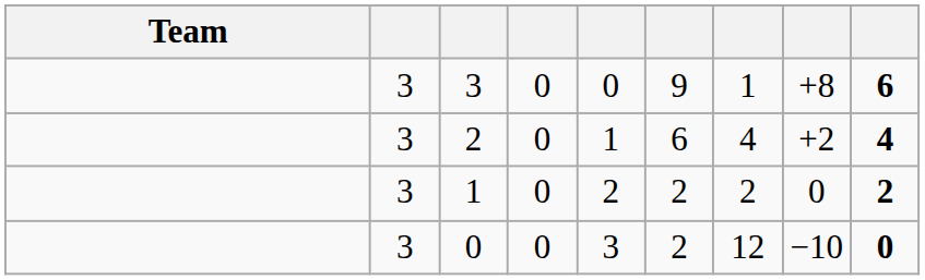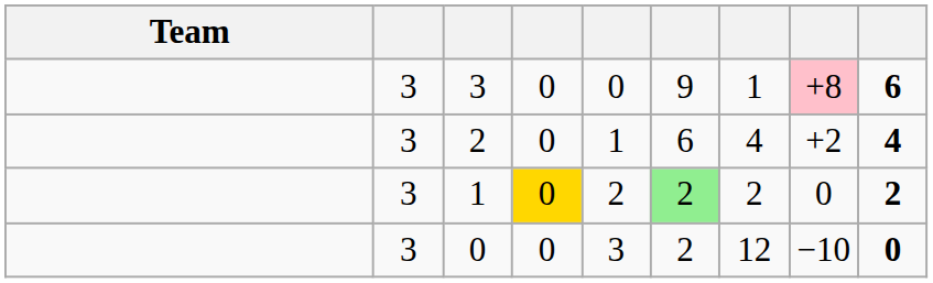row 2 | column 8: no background -> pink background
row 4 | column 4: no background -> gold background
row 4 | column 6: no background -> lightgreen background
